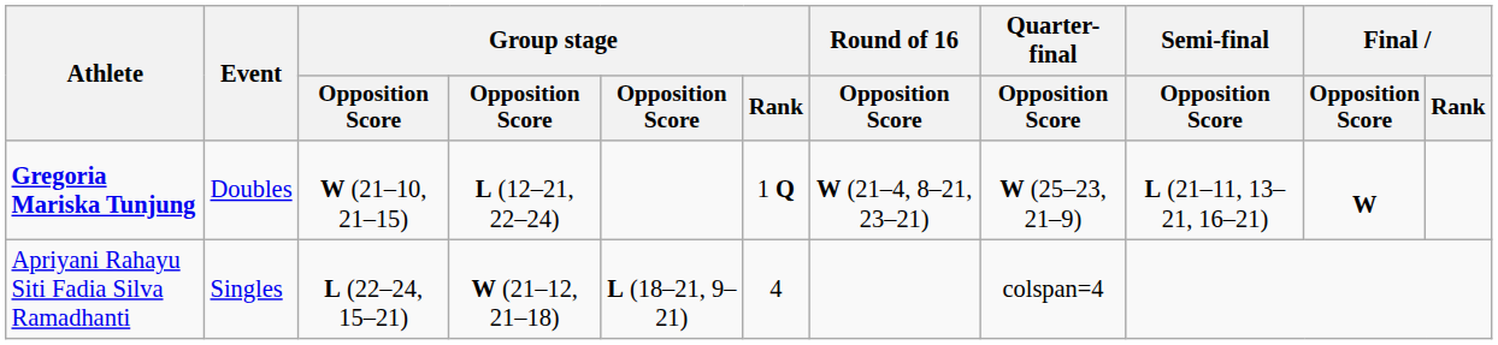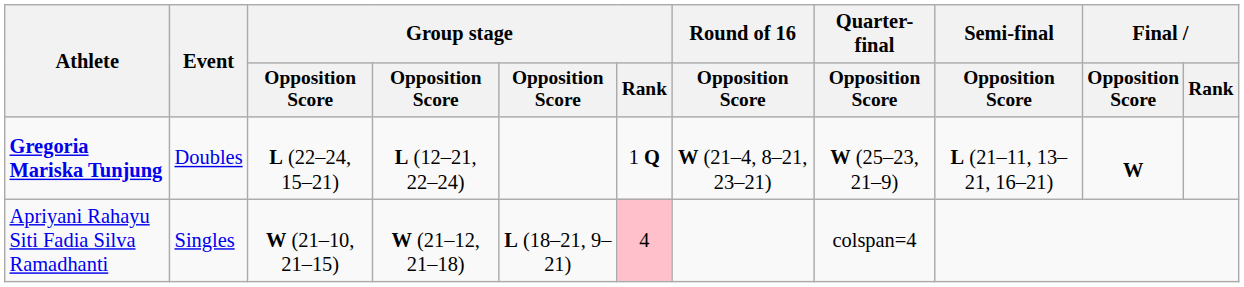Gregoria Mariska Tunjung | column 3: W (21–10, 21–15) -> L (22–24, 15–21)
Apriyani Rahayu Siti Fadia Silva Ramadhanti | column 3: L (22–24, 15–21) -> W (21–10, 21–15)
Apriyani Rahayu Siti Fadia Silva Ramadhanti | Group stage / Rank: no background -> pink background
